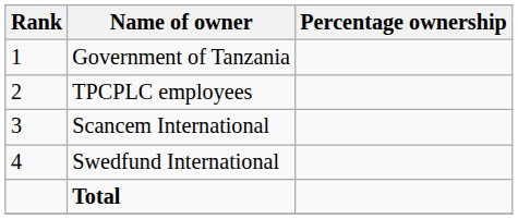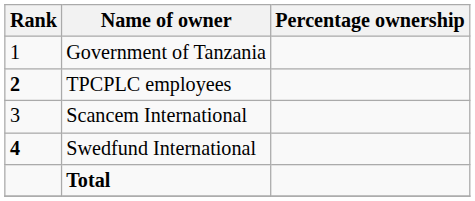TPCPLC employees | Rank: normal -> bold
Swedfund International | Rank: normal -> bold
